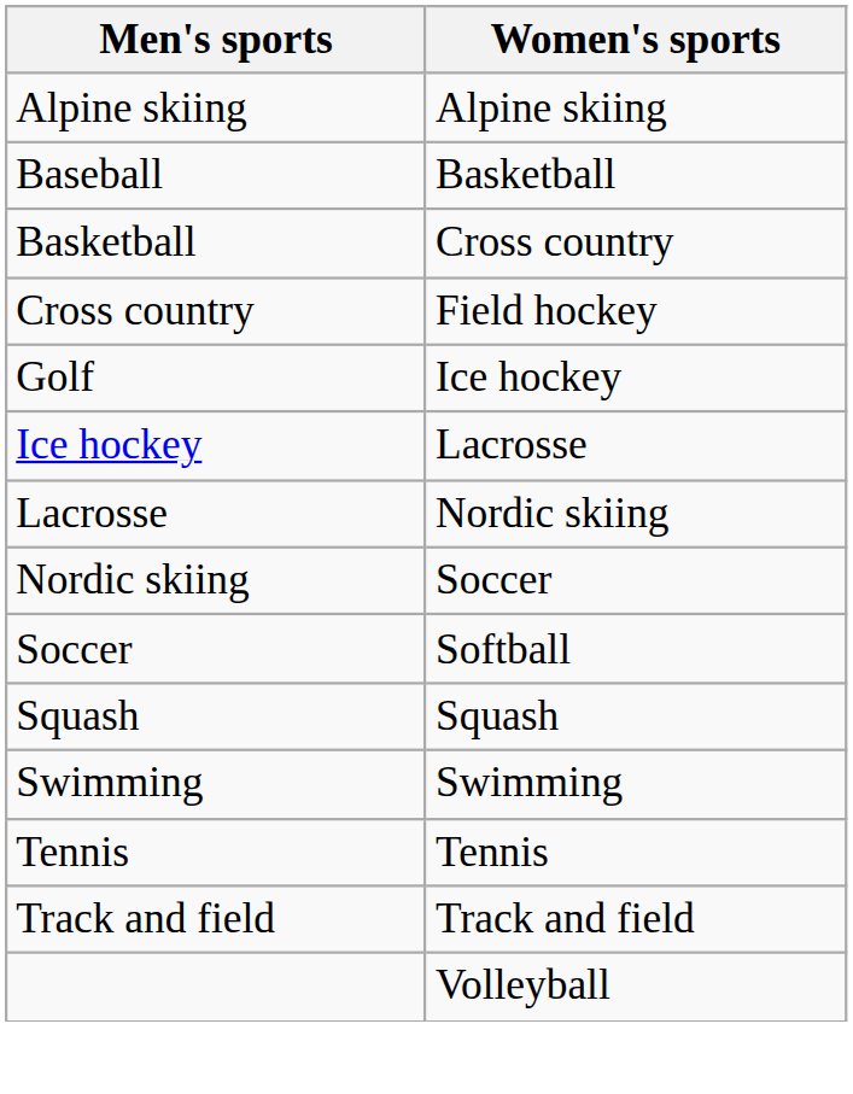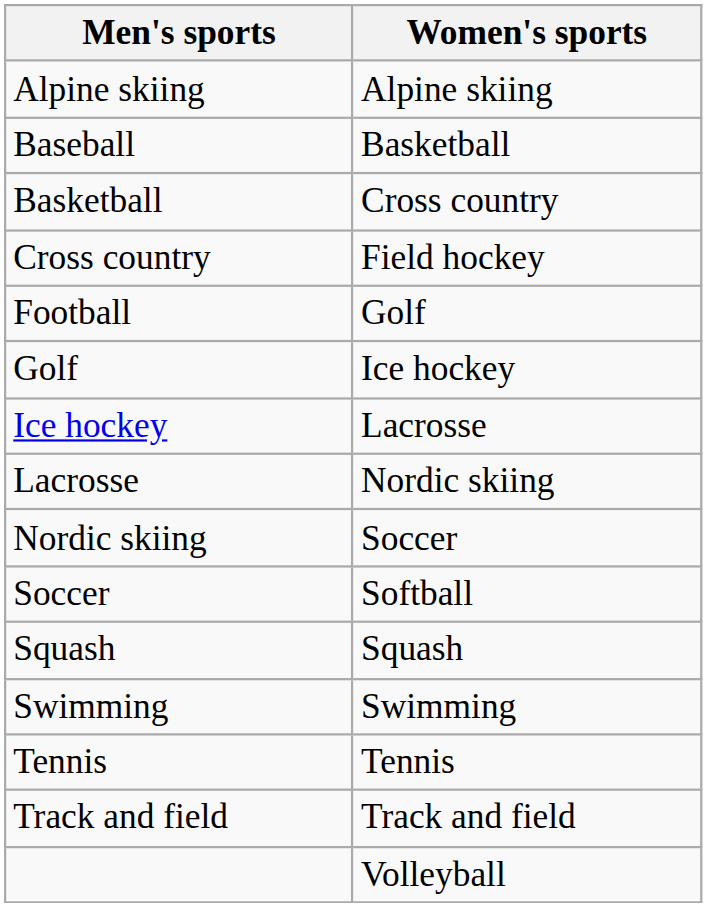+ row: Football | Golf
